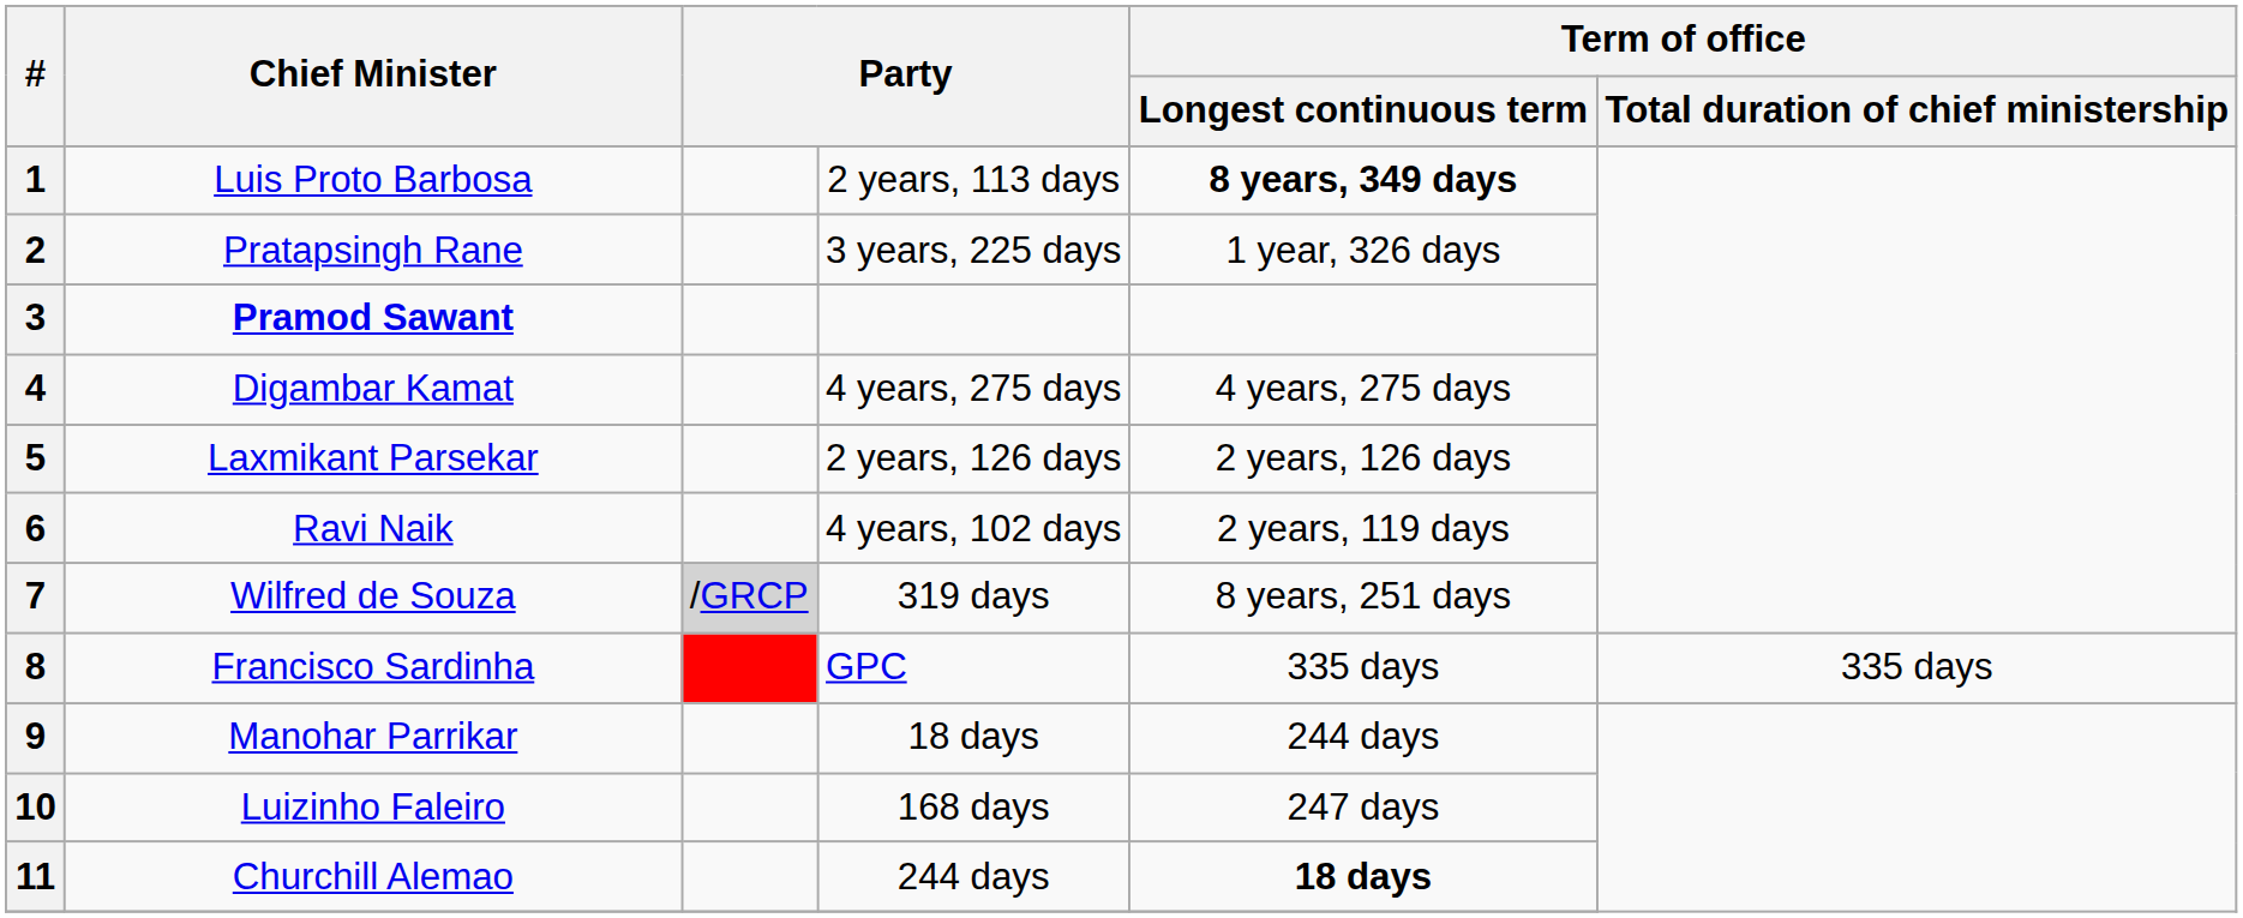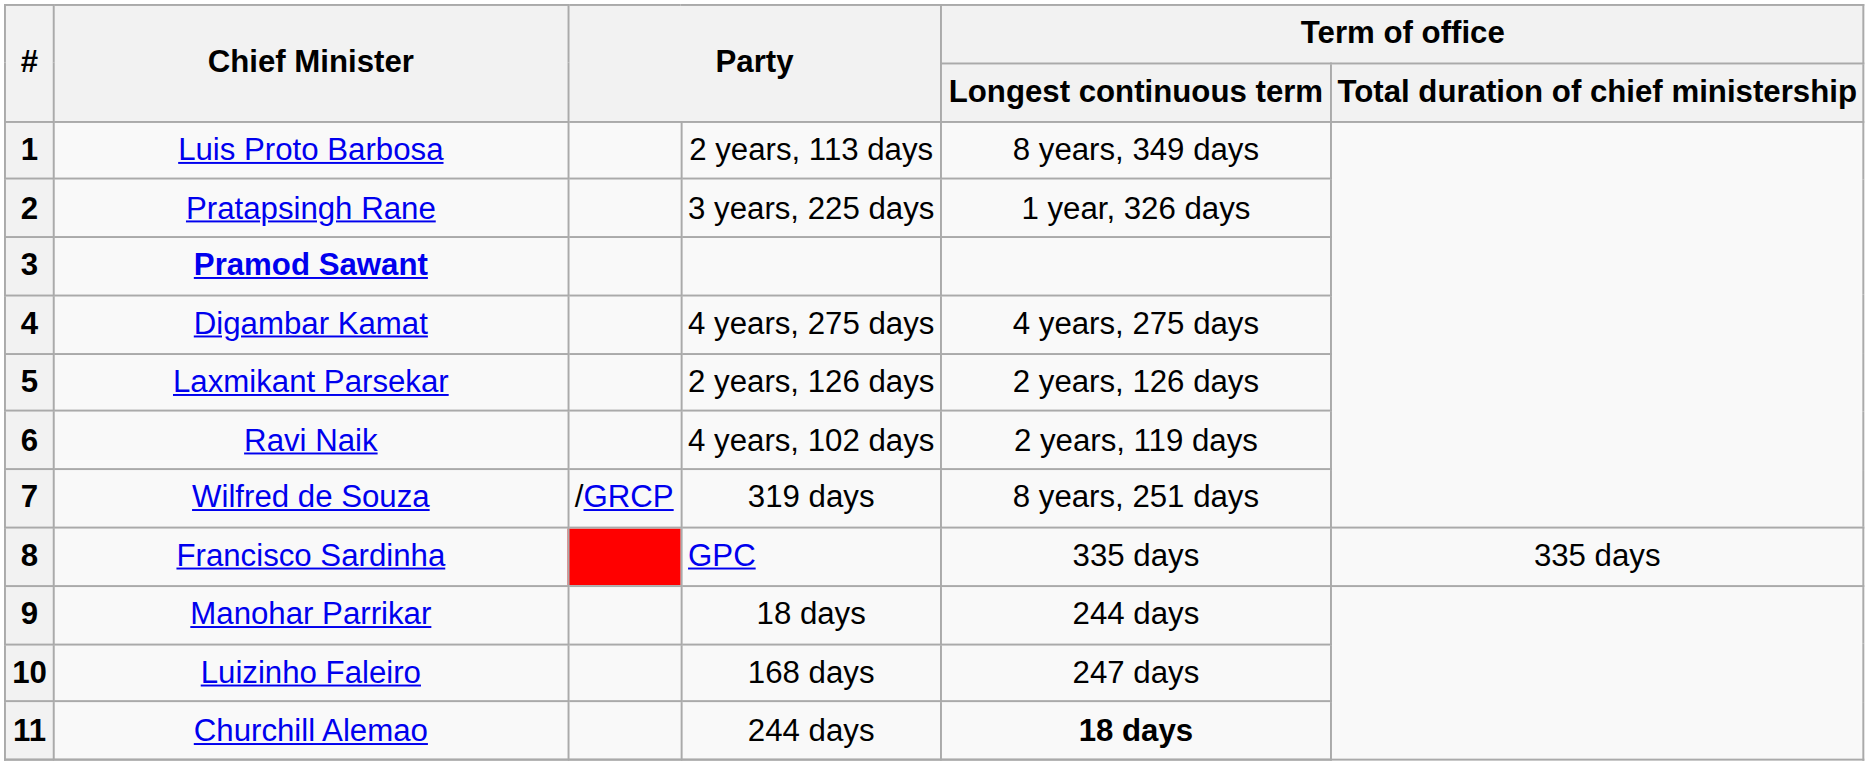1 | Term of office / Longest continuous term: bold -> normal
7 | column 3: lightgrey background -> no background
